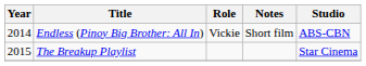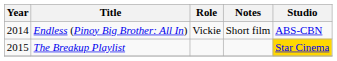The Breakup Playlist | Studio: no background -> gold background
